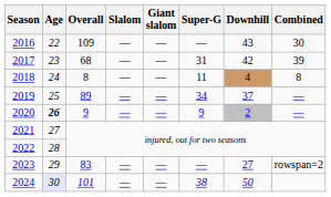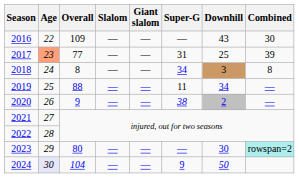2017 | Age: no background -> lightsalmon background
2017 | Overall: 68 -> 77
2017 | Downhill: 42 -> 25
2018 | Super-G: 11 -> 34
2018 | Downhill: 4 -> 3
2019 | Overall: 89 -> 88
2019 | Super-G: 34 -> 11
2019 | Downhill: 37 -> 34
2020 | Age: bold -> normal
2020 | Super-G: 9 -> 38
2023 | Overall: 83 -> 80
2023 | Downhill: 27 -> 30
2023 | Combined: no background -> paleturquoise background
2024 | Overall: 101 -> 104
2024 | Super-G: 38 -> 9
